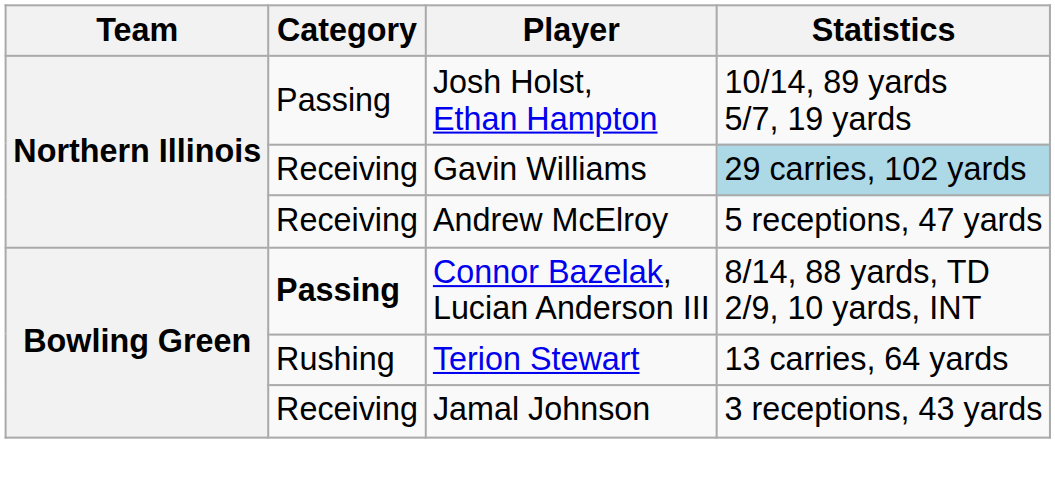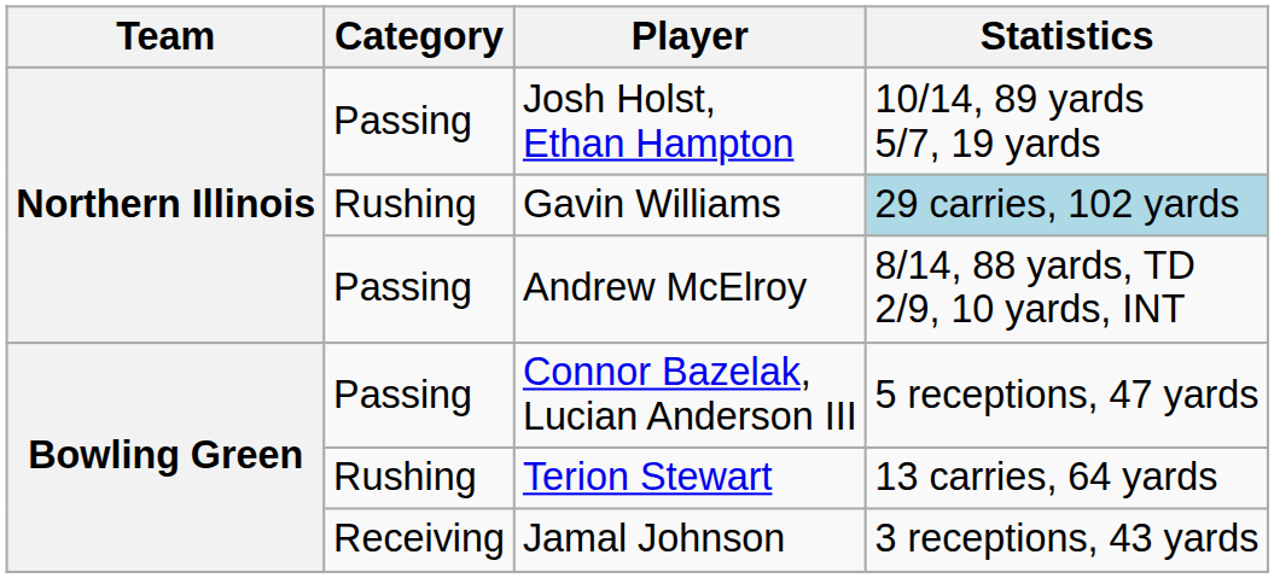Gavin Williams | Category: Receiving -> Rushing
Andrew McElroy | Category: Receiving -> Passing
Andrew McElroy | Statistics: 5 receptions, 47 yards -> 8/14, 88 yards, TD 2/9, 10 yards, INT
Connor Bazelak, Lucian Anderson III | Category: bold -> normal
Connor Bazelak, Lucian Anderson III | Statistics: 8/14, 88 yards, TD 2/9, 10 yards, INT -> 5 receptions, 47 yards
